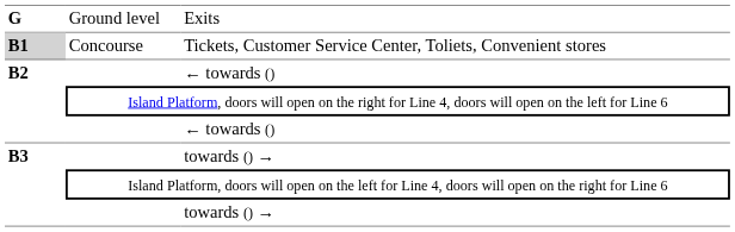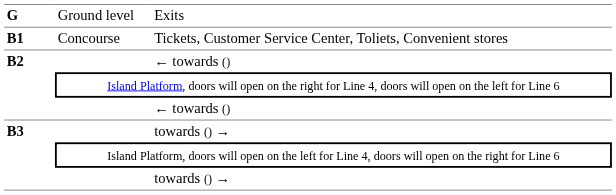Tickets, Customer Service Center, Toliets, Convenient stores | column 1: lightgrey background -> no background
